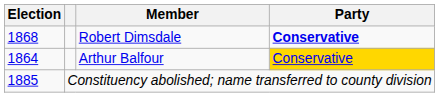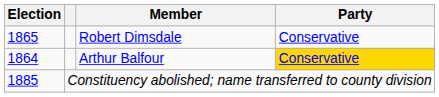Robert Dimsdale | Election: 1868 -> 1865
Robert Dimsdale | Party: bold -> normal
